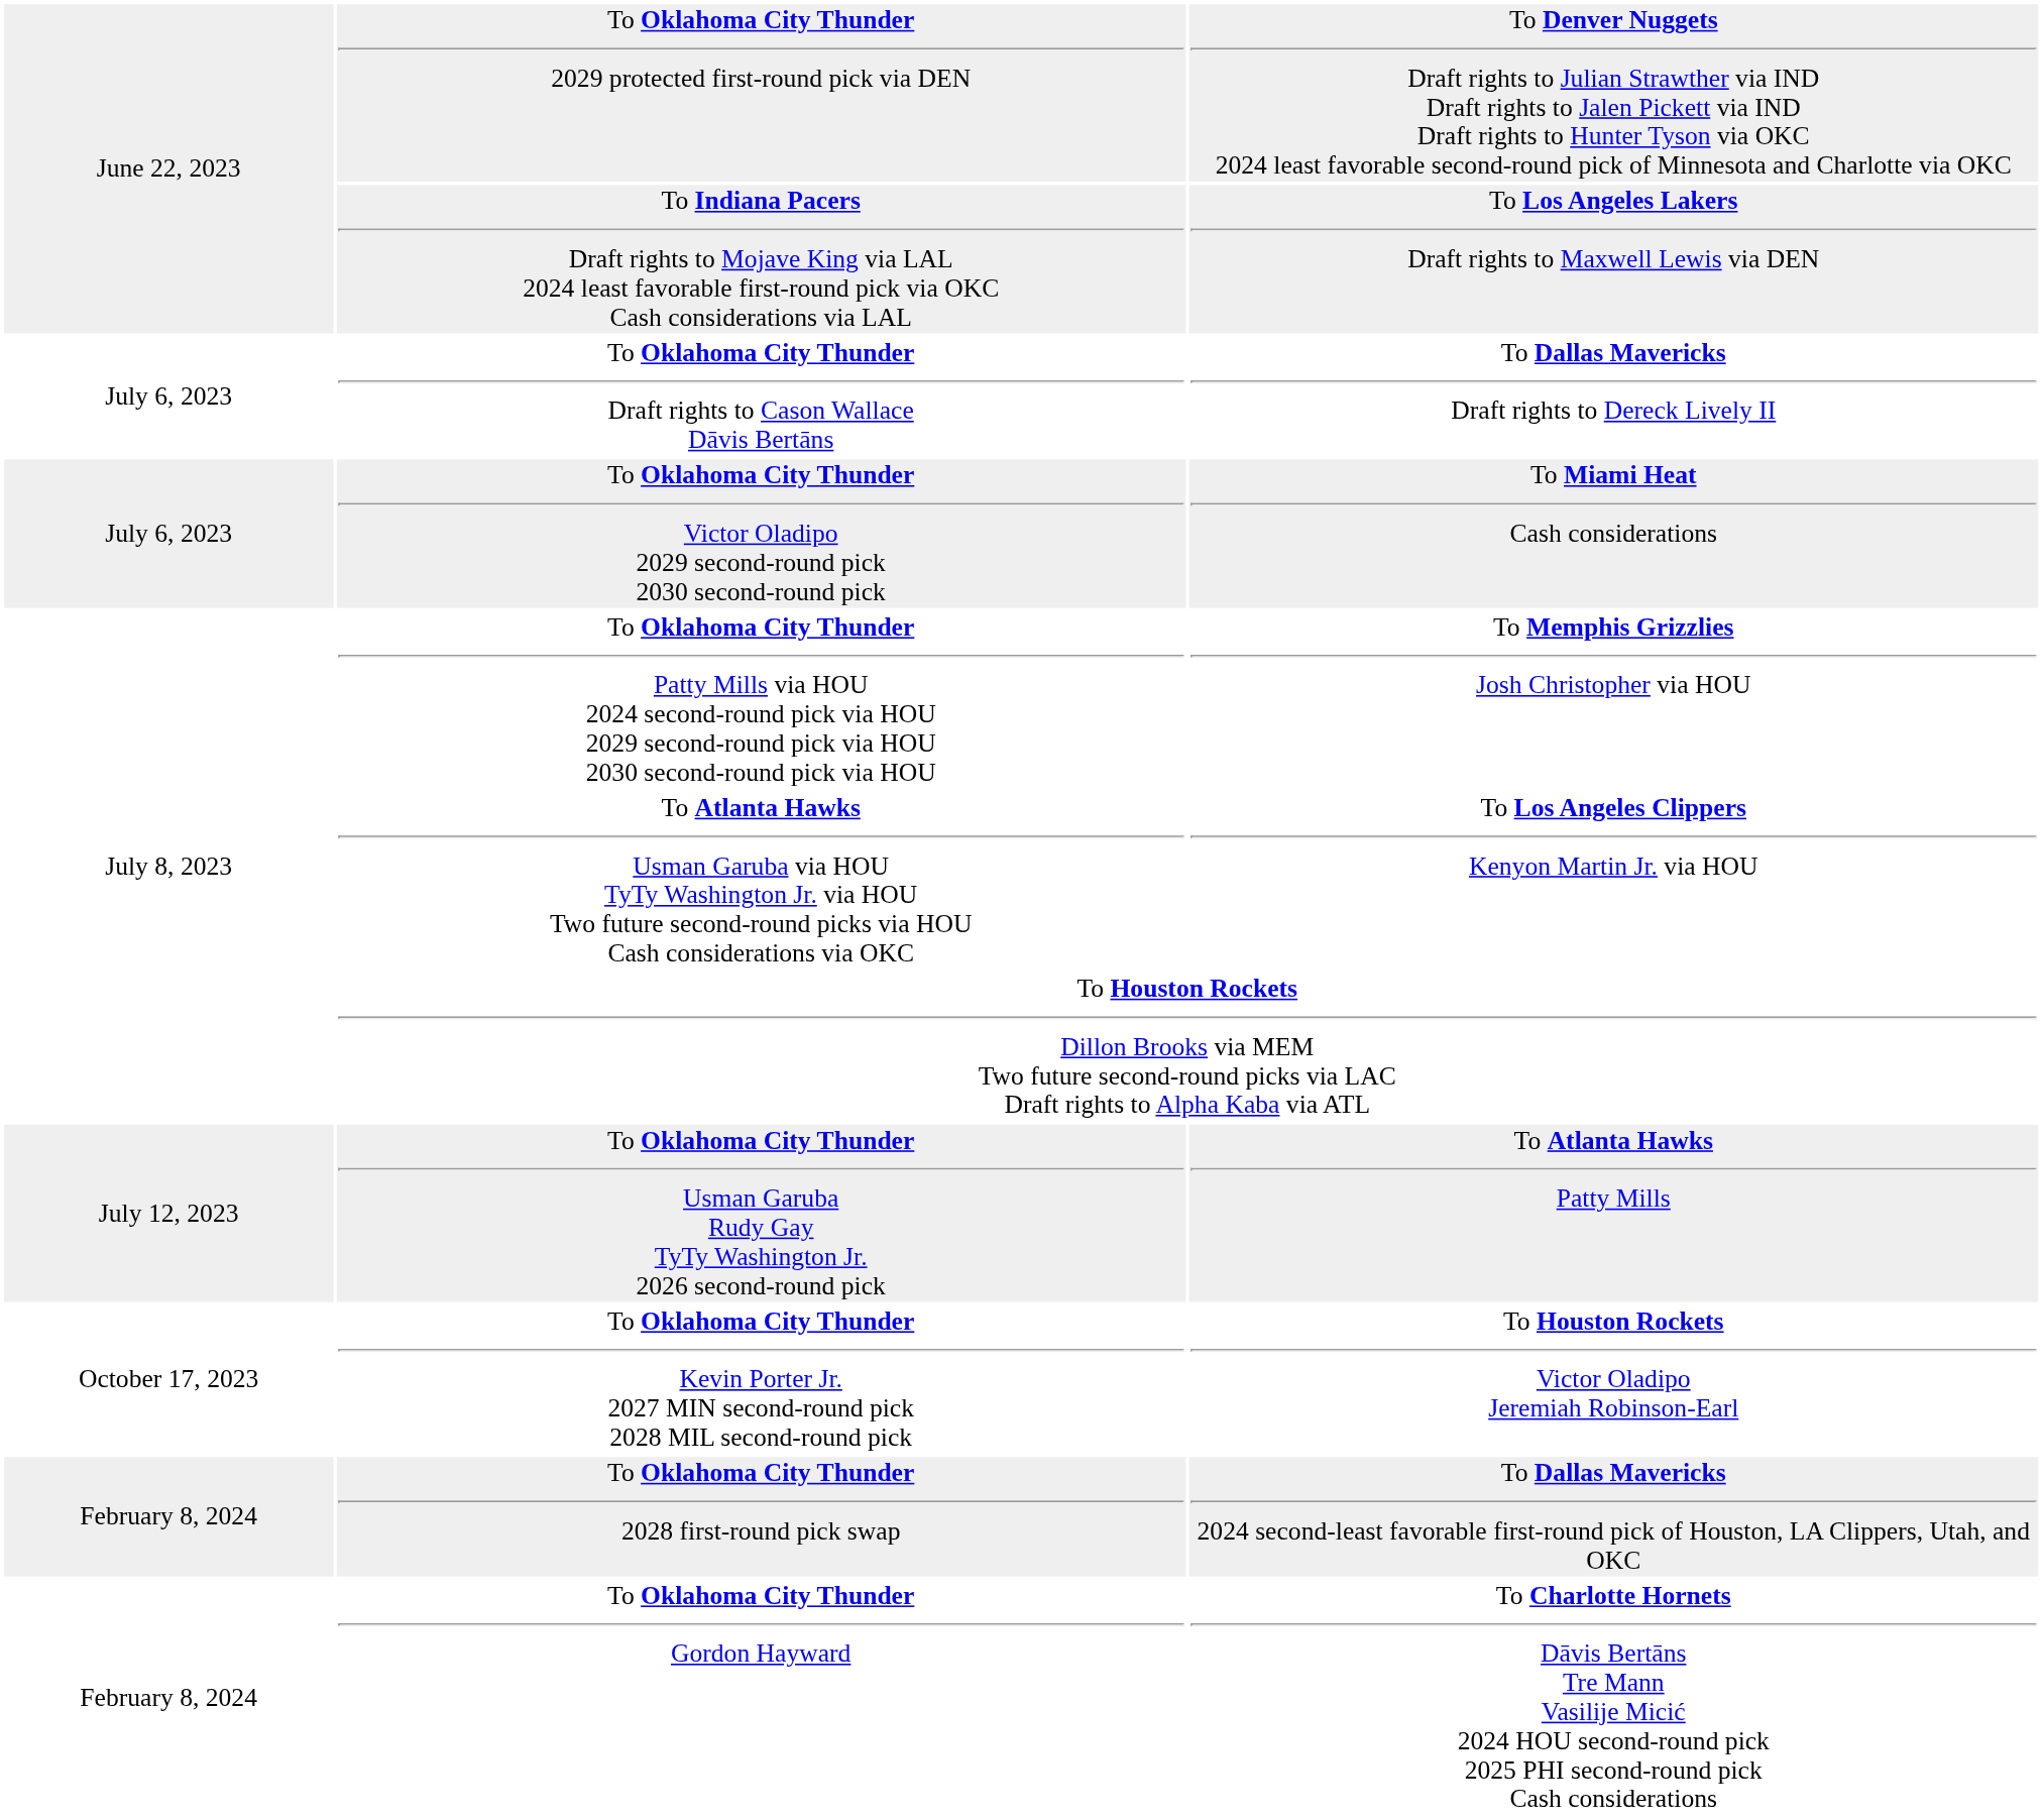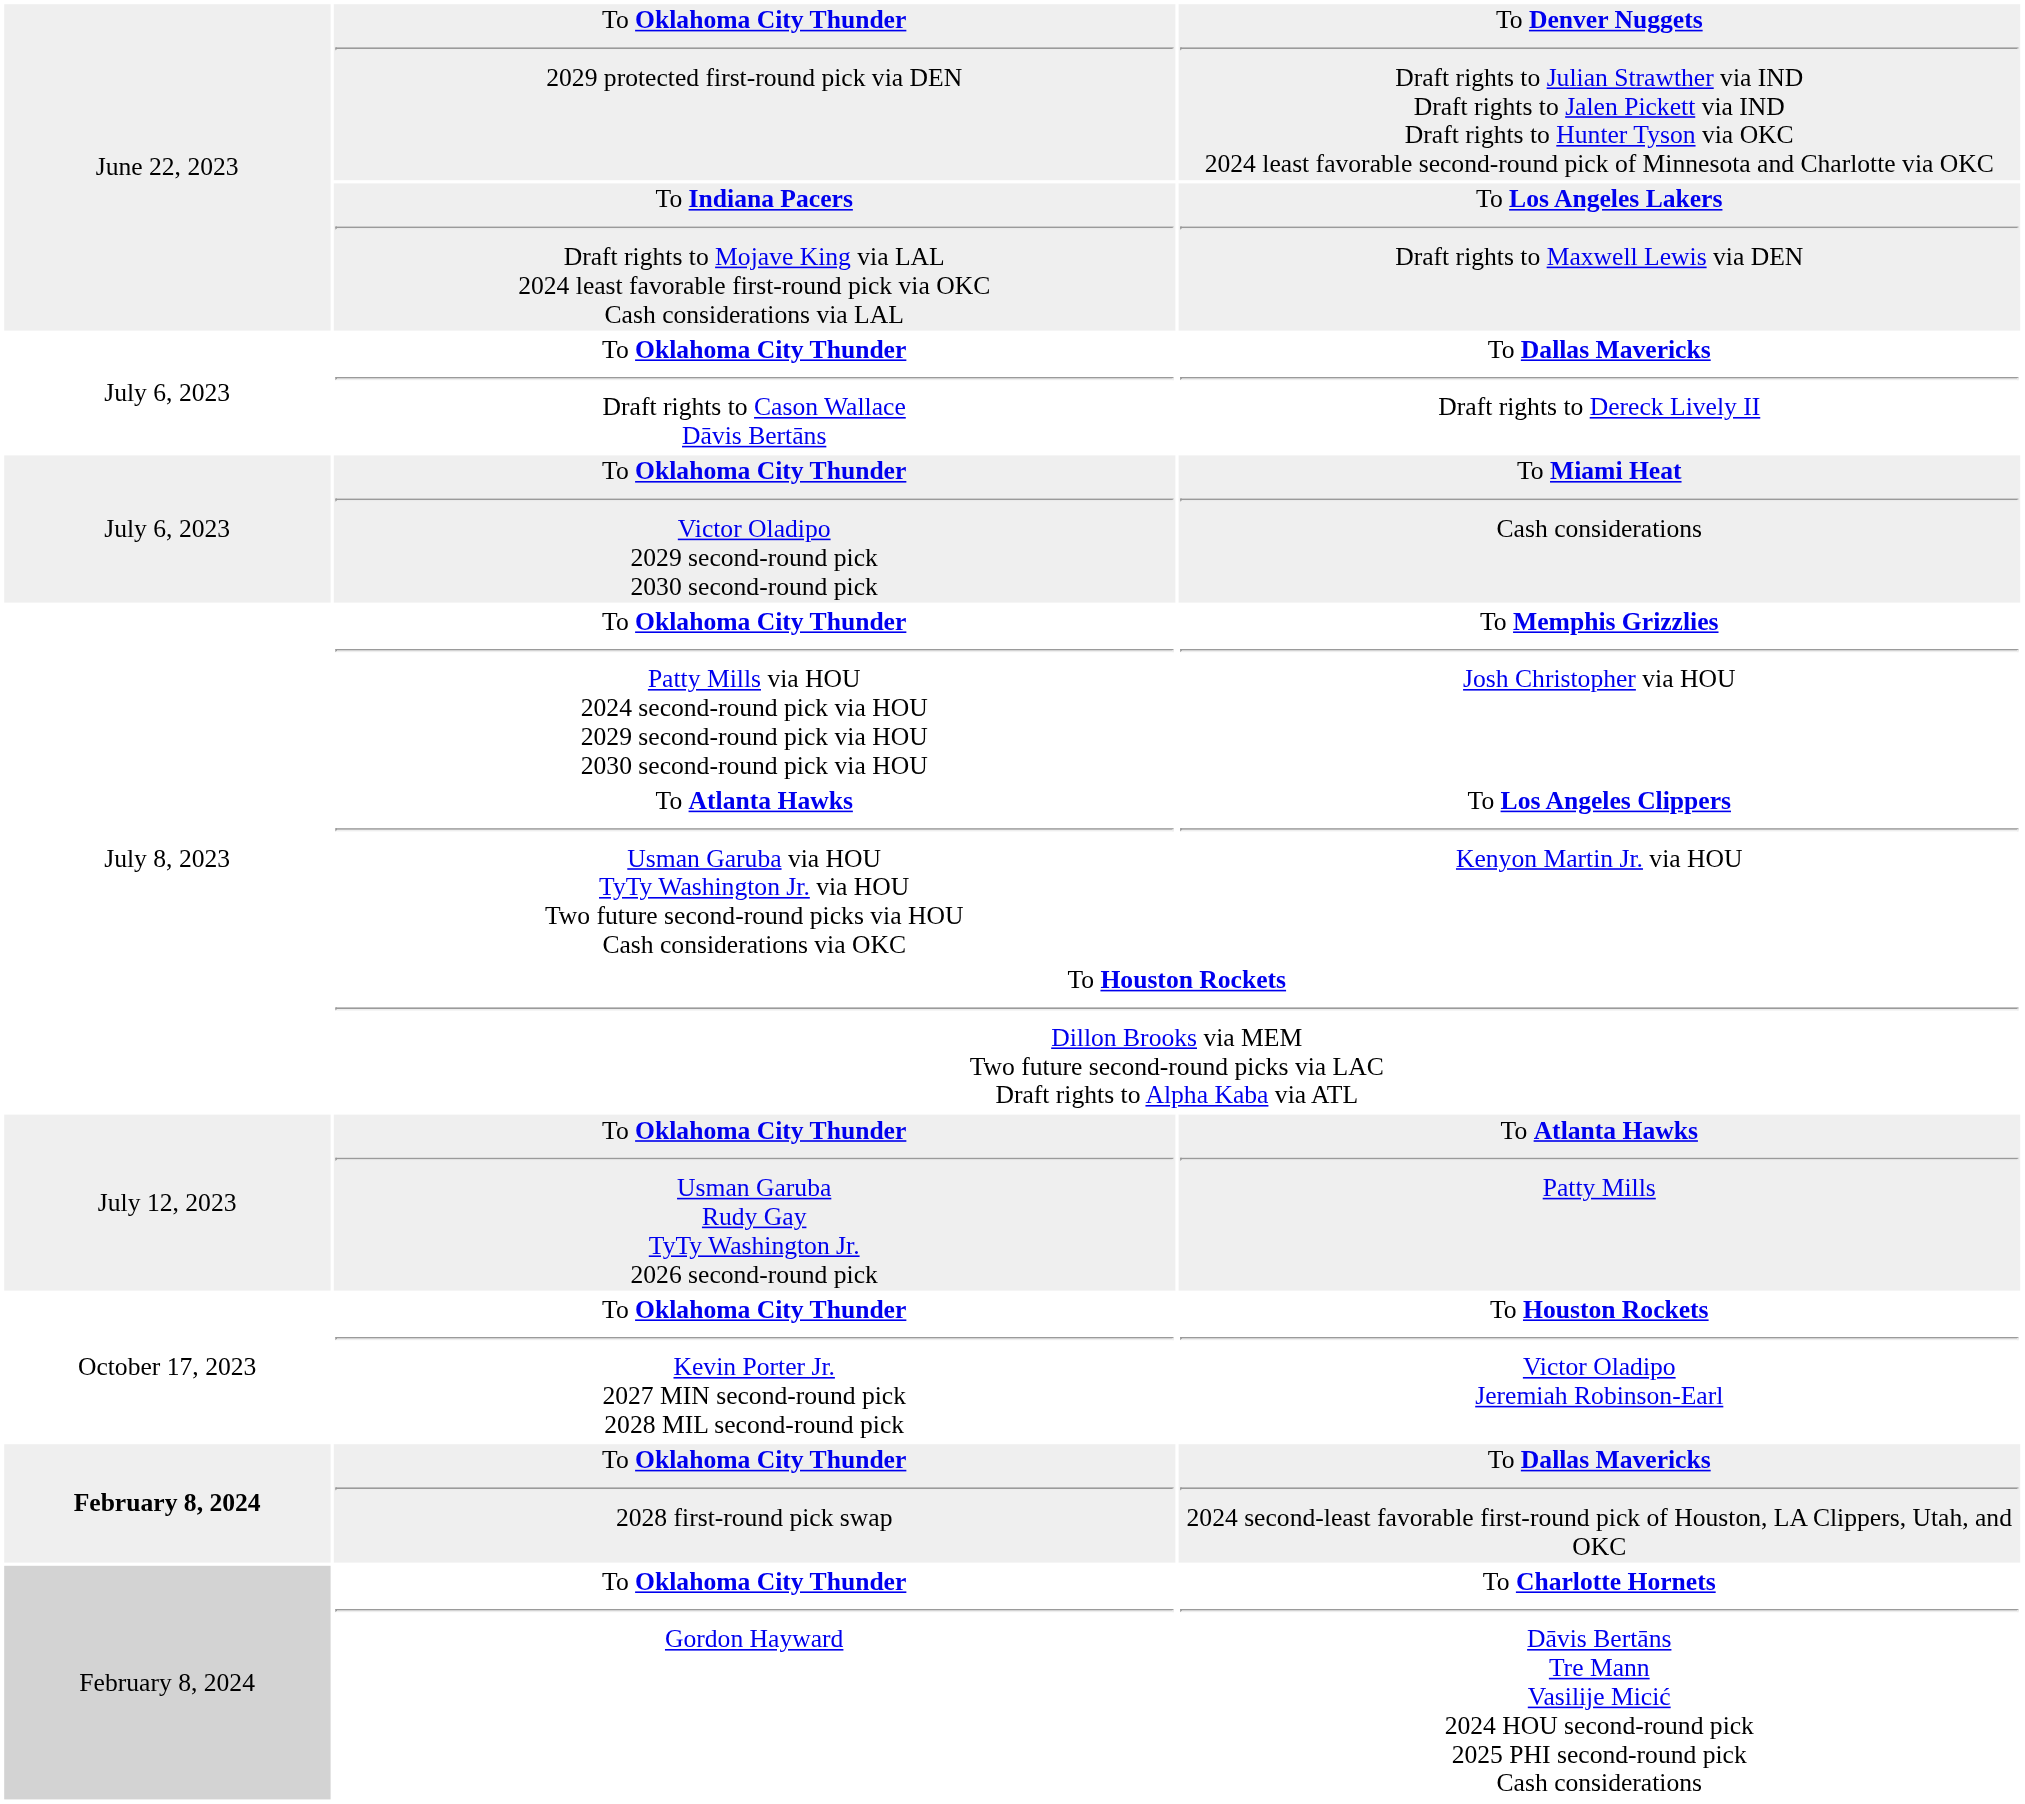To Oklahoma City Thunder 2028 first-round pick swap | column 1: normal -> bold
To Oklahoma City Thunder Gordon Hayward | column 1: no background -> lightgrey background
